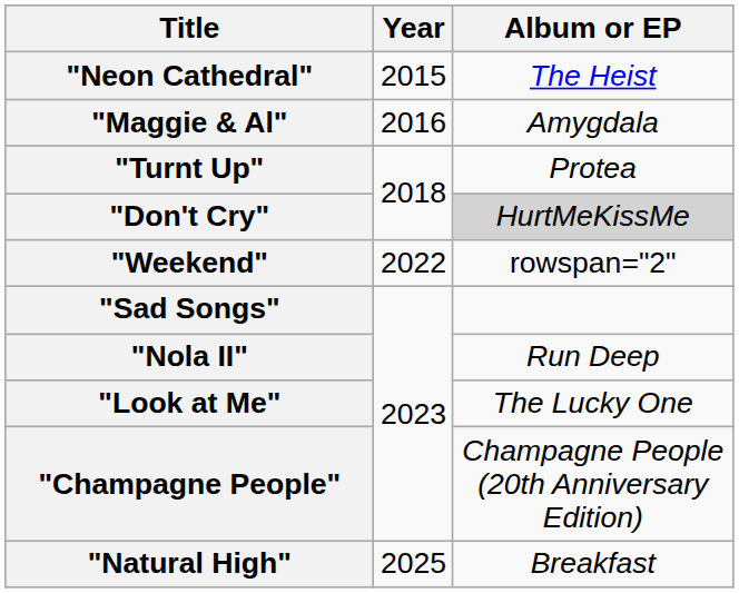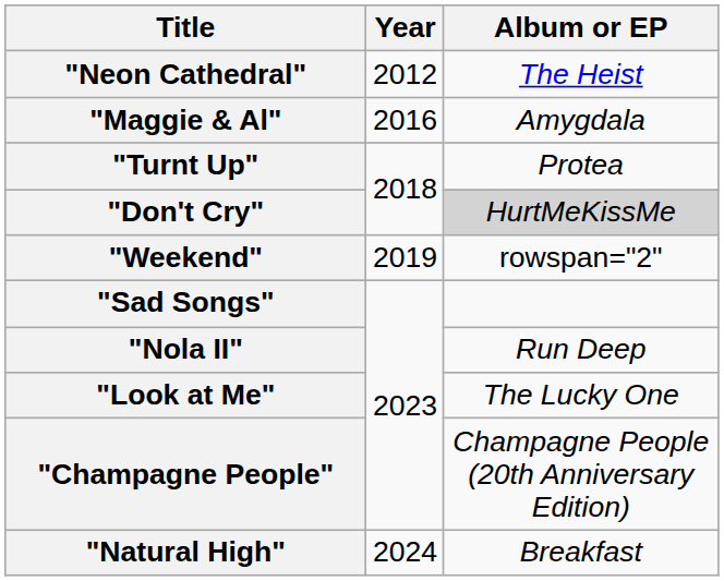"Neon Cathedral" | Year: 2015 -> 2012
"Weekend" | Year: 2022 -> 2019
"Natural High" | Year: 2025 -> 2024
